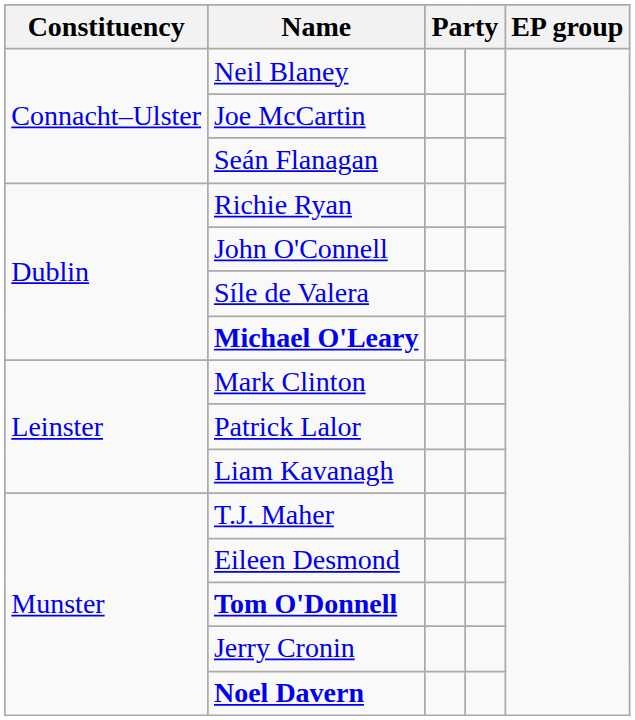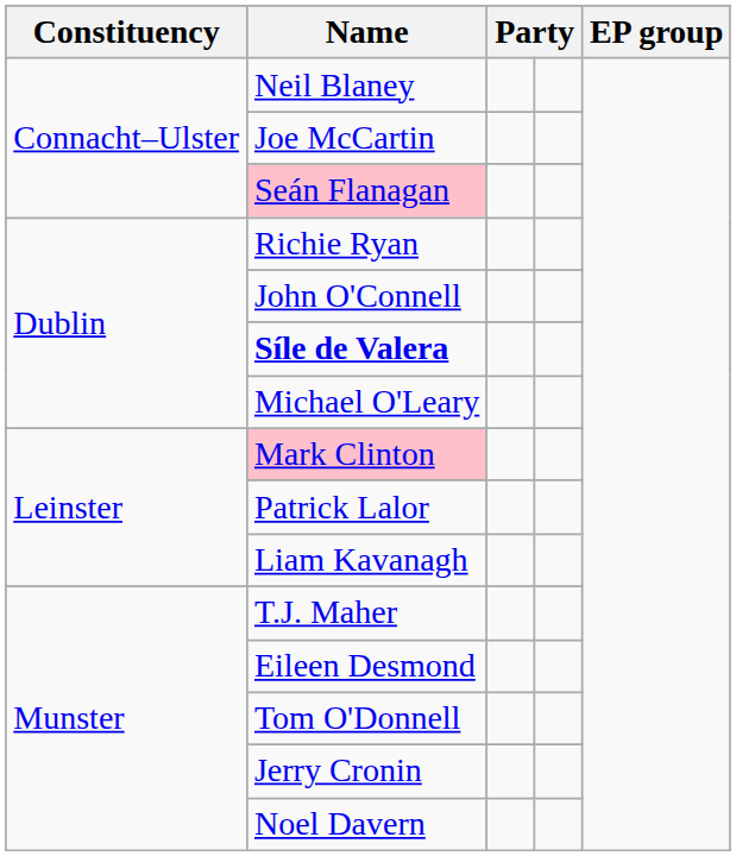Seán Flanagan | Name: no background -> pink background
Síle de Valera | Name: normal -> bold
Michael O'Leary | Name: bold -> normal
Mark Clinton | Name: no background -> pink background
Tom O'Donnell | Name: bold -> normal
Noel Davern | Name: bold -> normal
